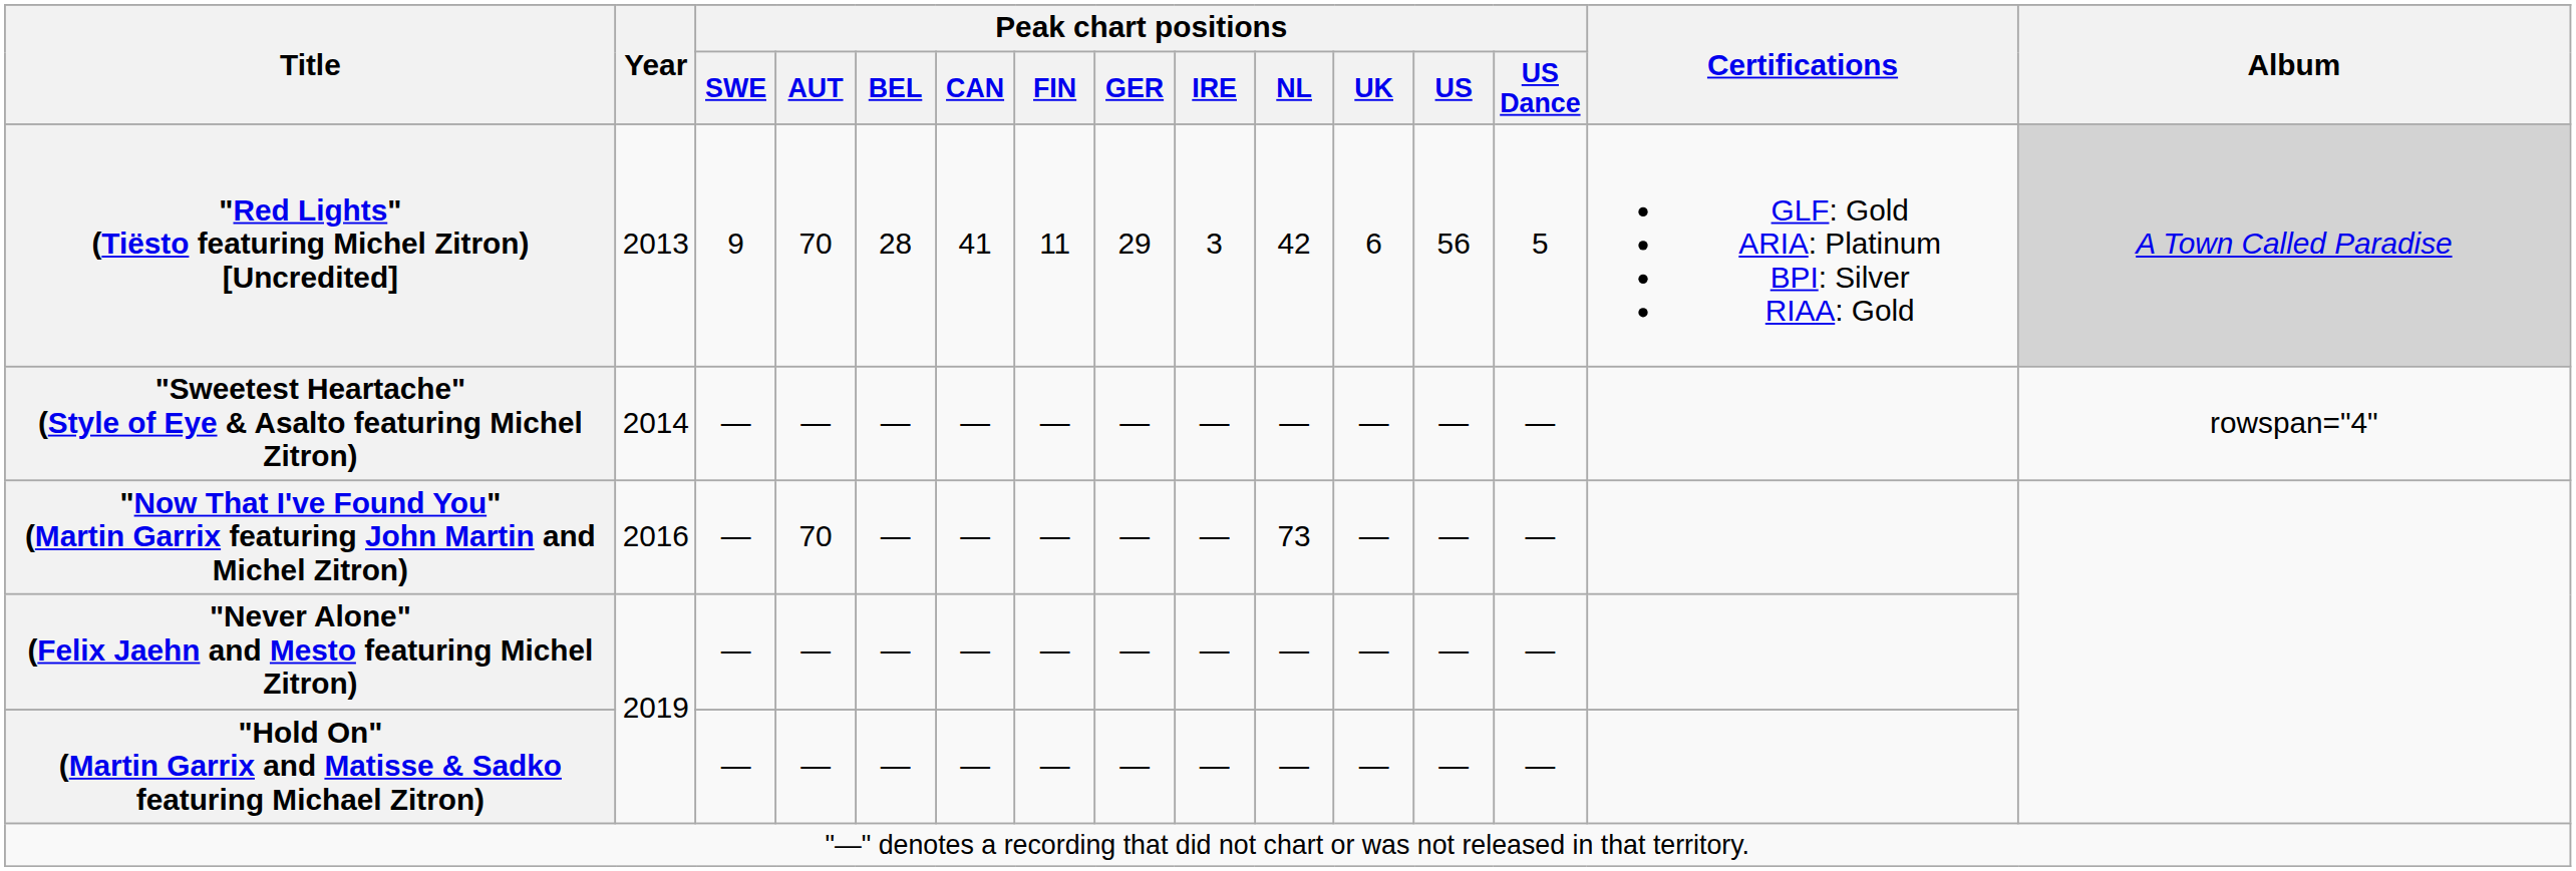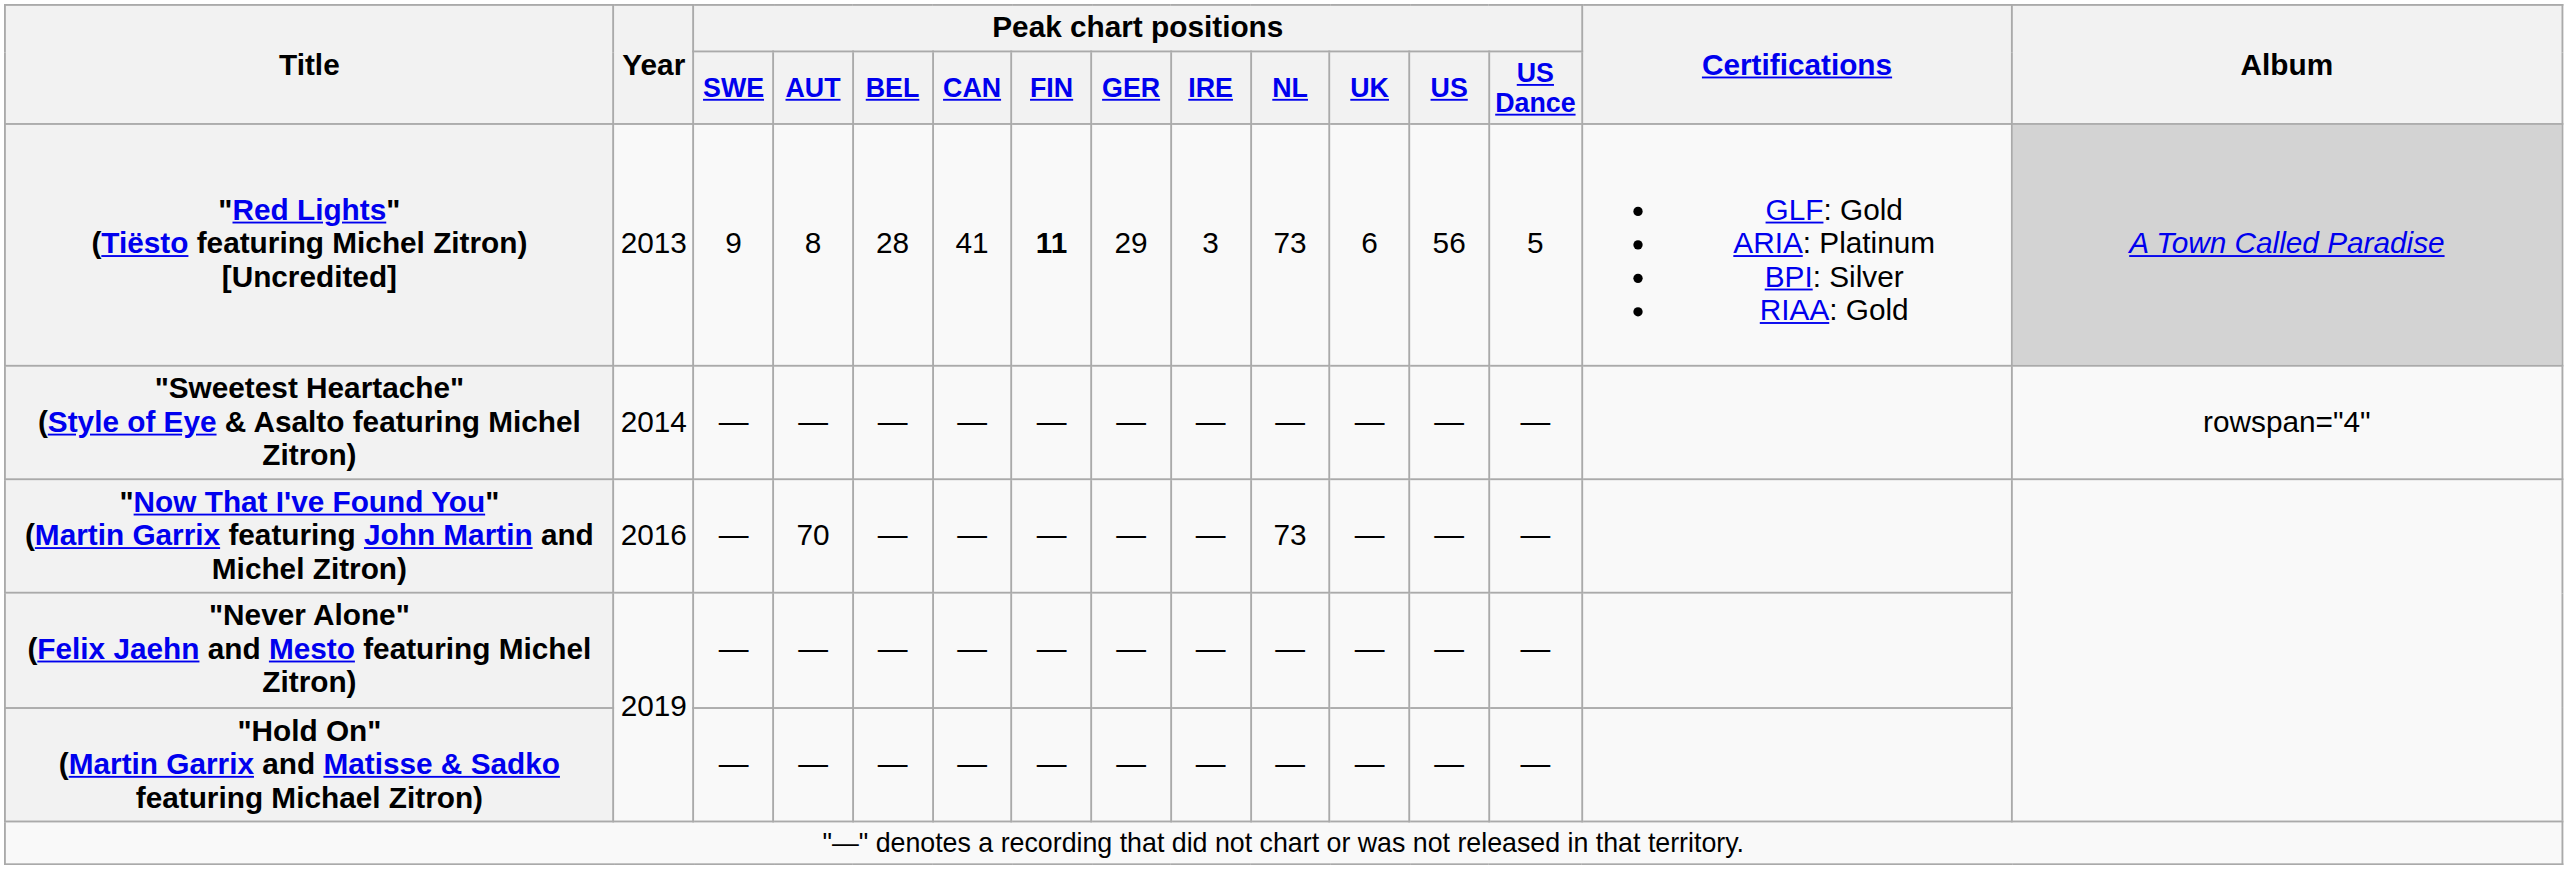"Red Lights" (Tiësto featuring Michel Zitron) [Uncredited] | Peak chart positions / AUT: 70 -> 8
"Red Lights" (Tiësto featuring Michel Zitron) [Uncredited] | Peak chart positions / FIN: normal -> bold
"Red Lights" (Tiësto featuring Michel Zitron) [Uncredited] | Peak chart positions / NL: 42 -> 73
